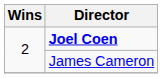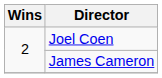Joel Coen | Director: bold -> normal
